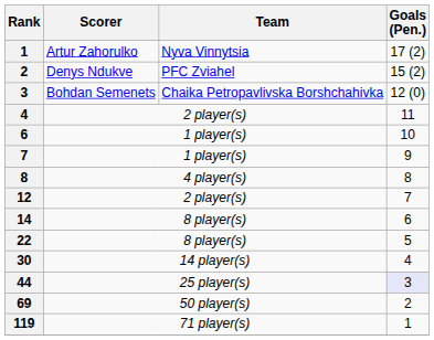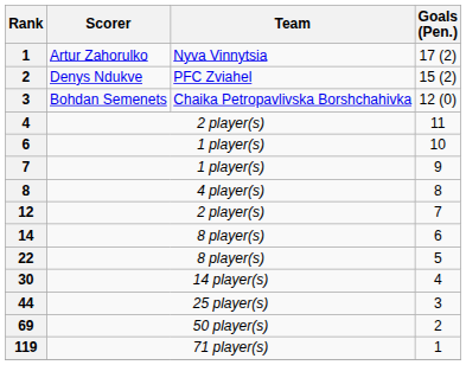44 | Goals (Pen.): lavender background -> no background
